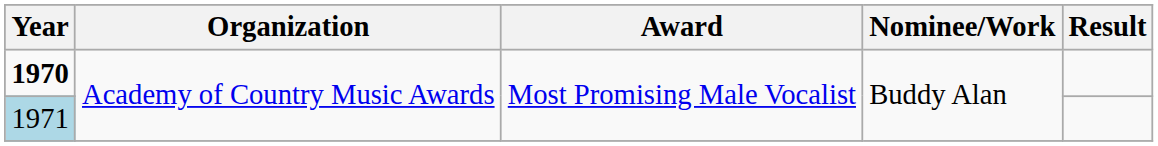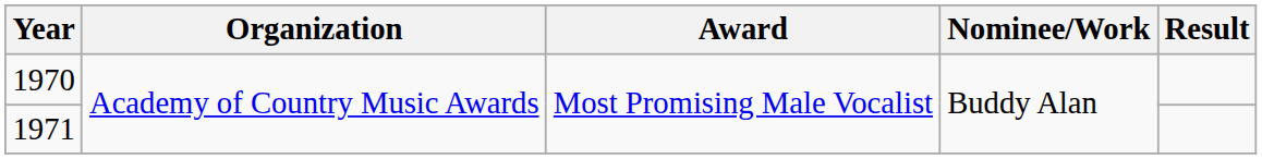1970 | Year: bold -> normal
1971 | Year: lightblue background -> no background
